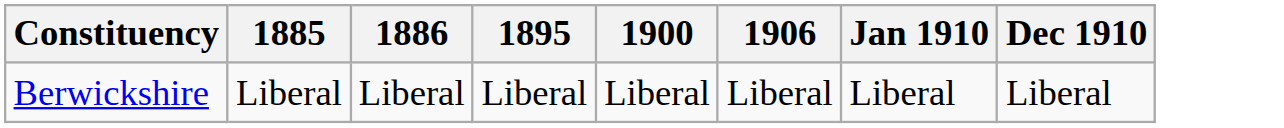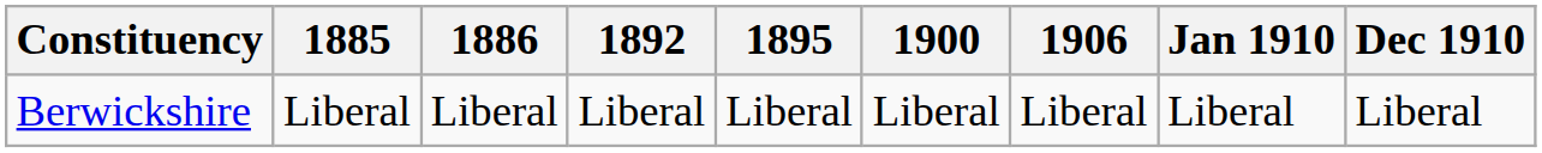+ column: 1892 | Liberal
